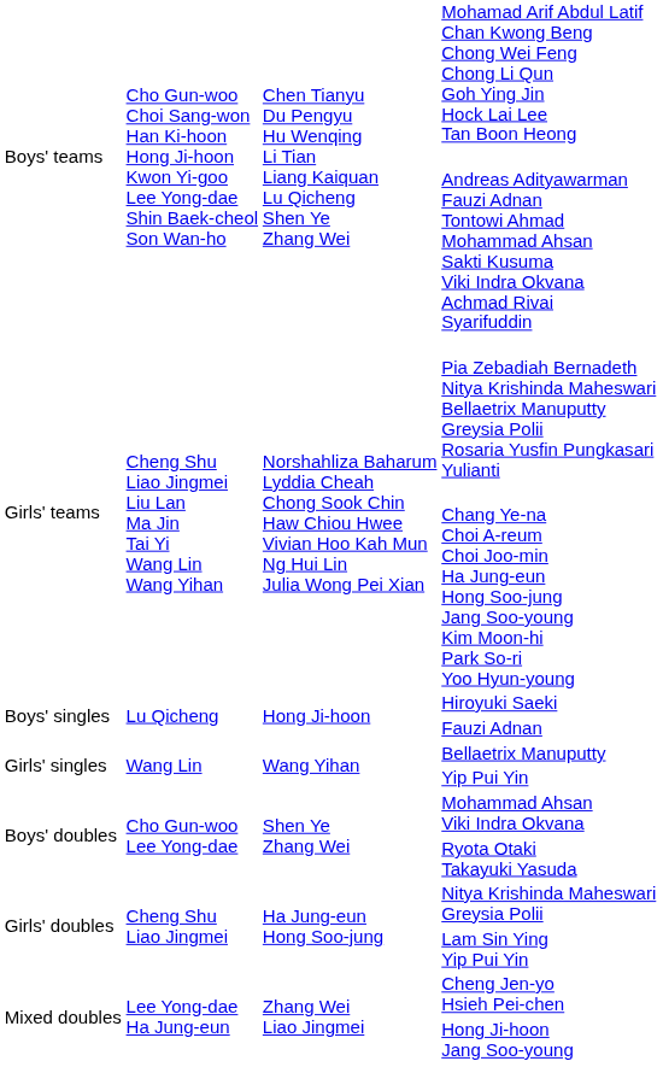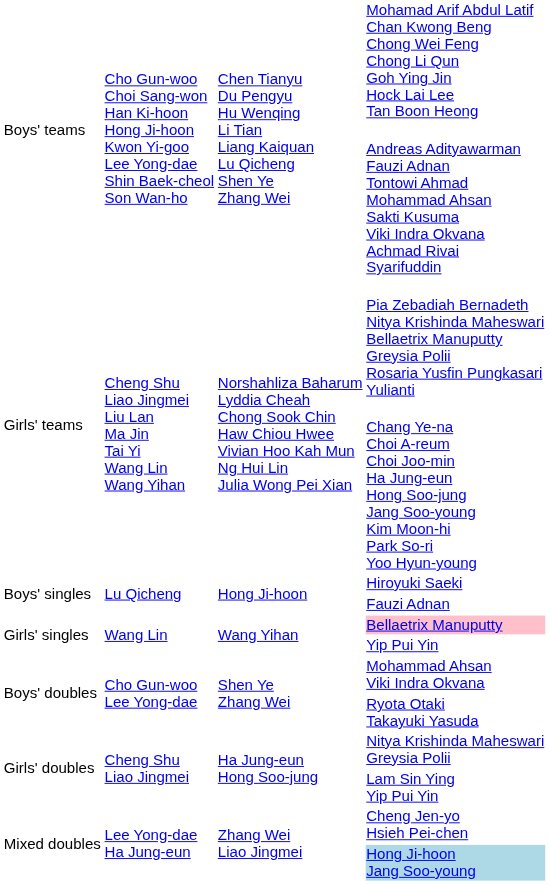Bellaetrix Manuputty | column 4: no background -> pink background
Hong Ji-hoon Jang Soo-young | column 4: no background -> lightblue background
